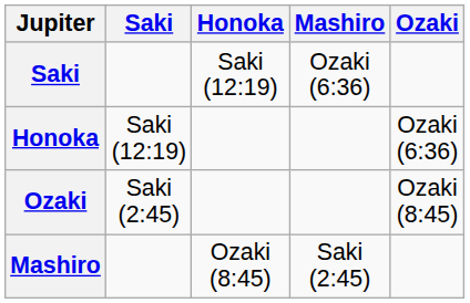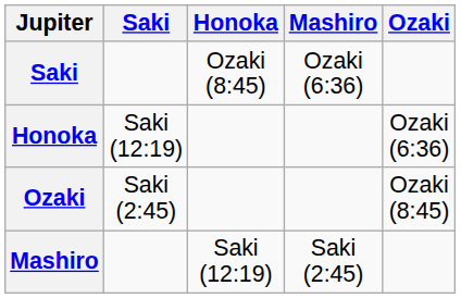row 2 | Honoka: Saki (12:19) -> Ozaki (8:45)
row 5 | Honoka: Ozaki (8:45) -> Saki (12:19)
